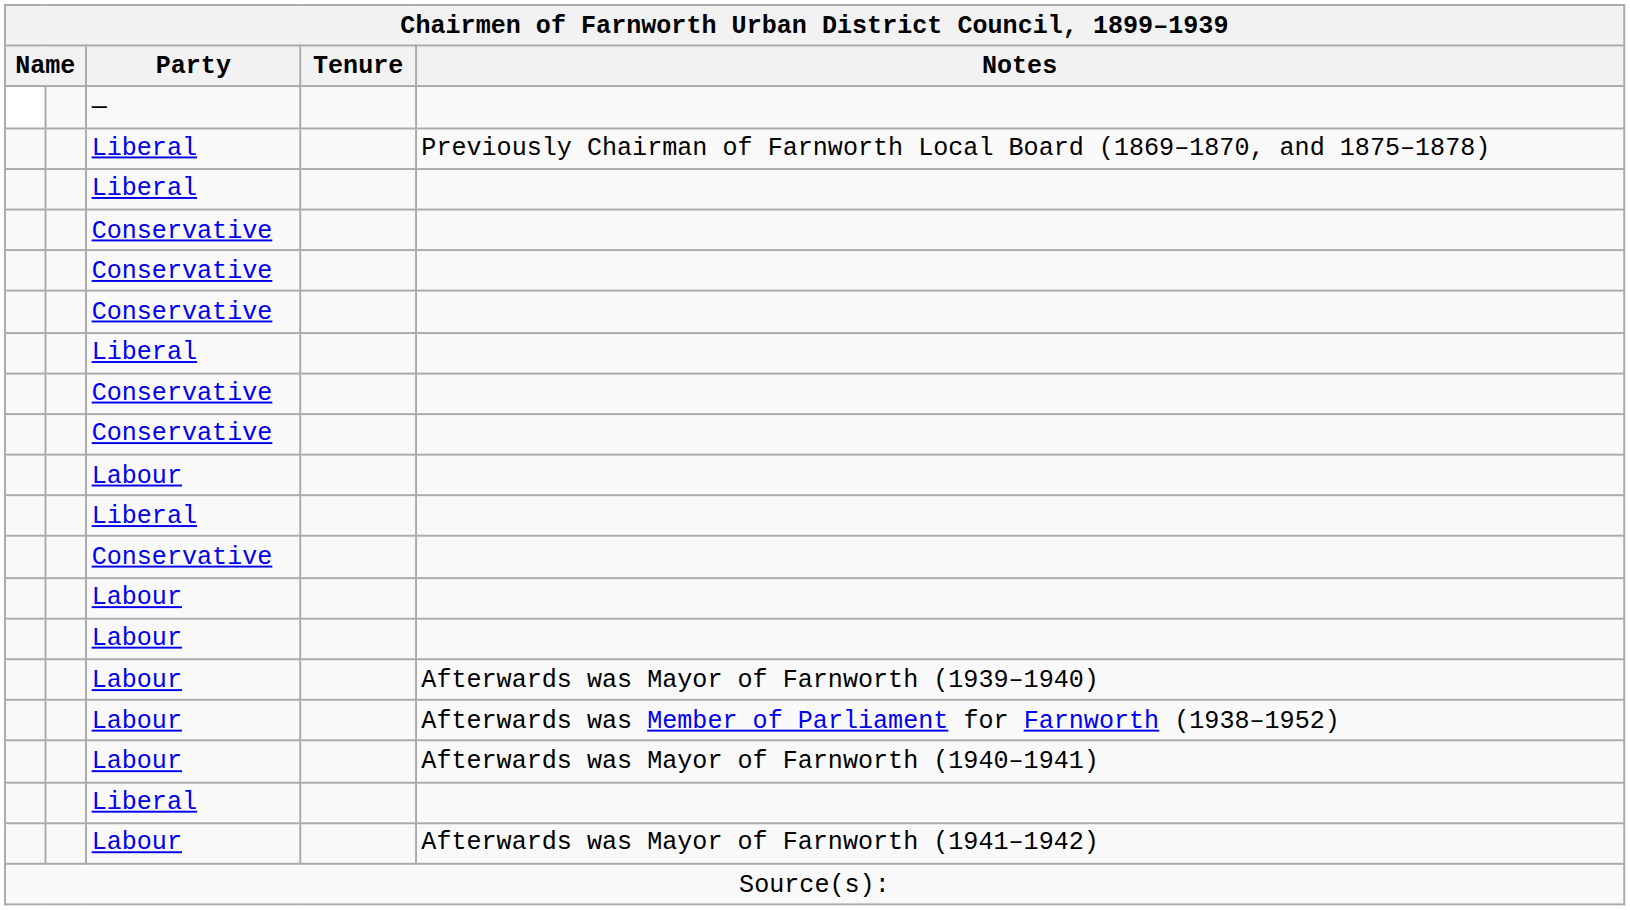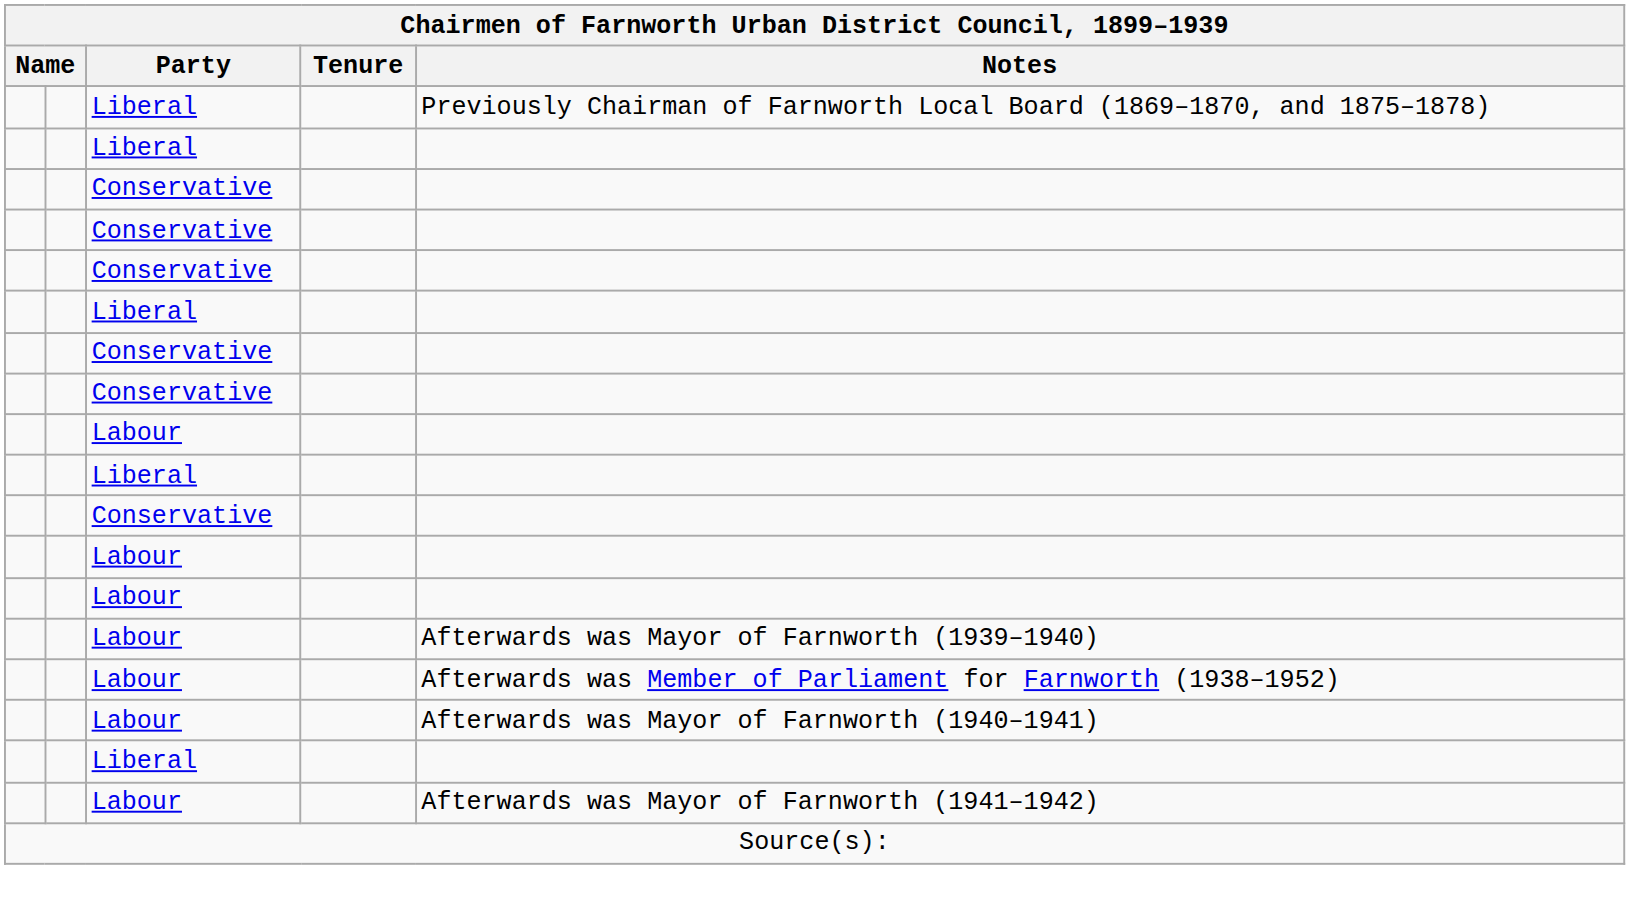- row: —
